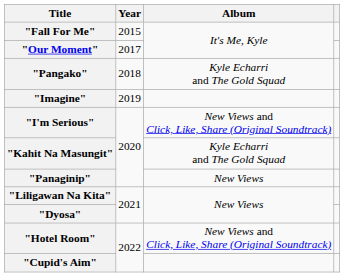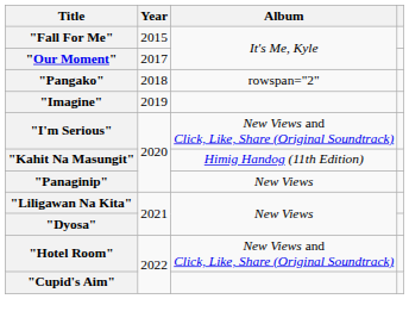"Pangako" | Album: Kyle Echarri and The Gold Squad -> rowspan="2"
"Kahit Na Masungit" | Album: Kyle Echarri and The Gold Squad -> Himig Handog (11th Edition)
